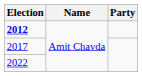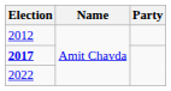2012 | Election: bold -> normal
2017 | Election: normal -> bold
